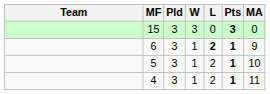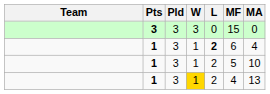columns swapped: Pts <-> MF
row 3 | MA: 9 -> 4
row 5 | W: no background -> gold background
row 5 | MA: 11 -> 13
